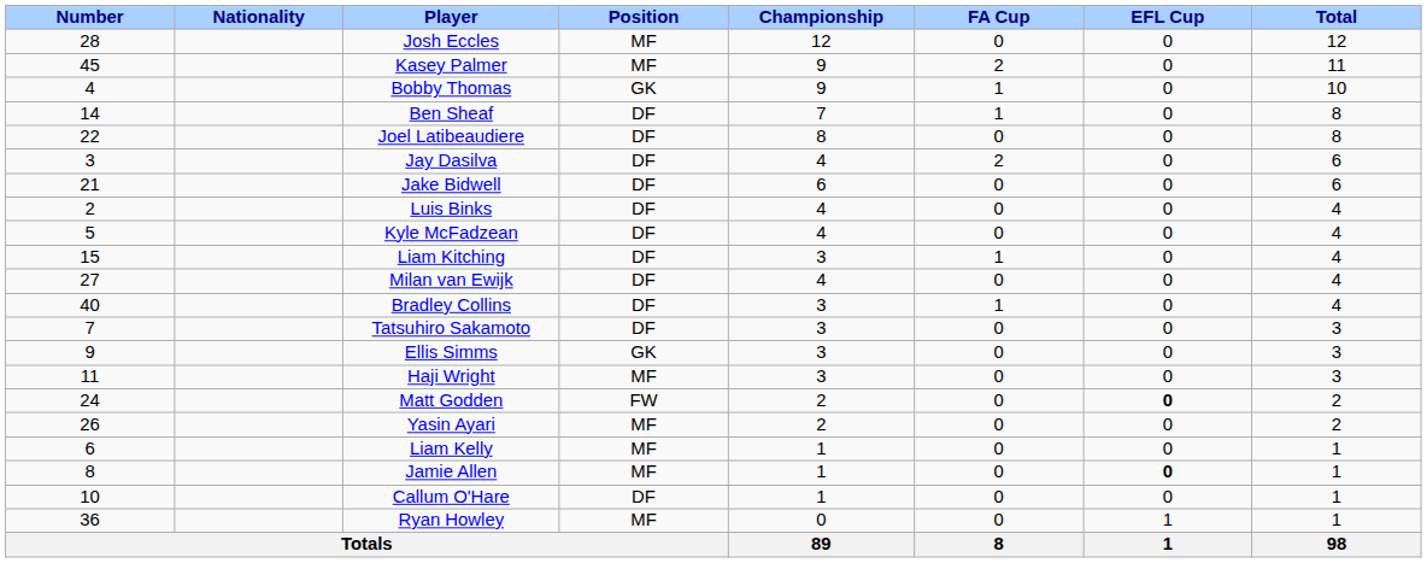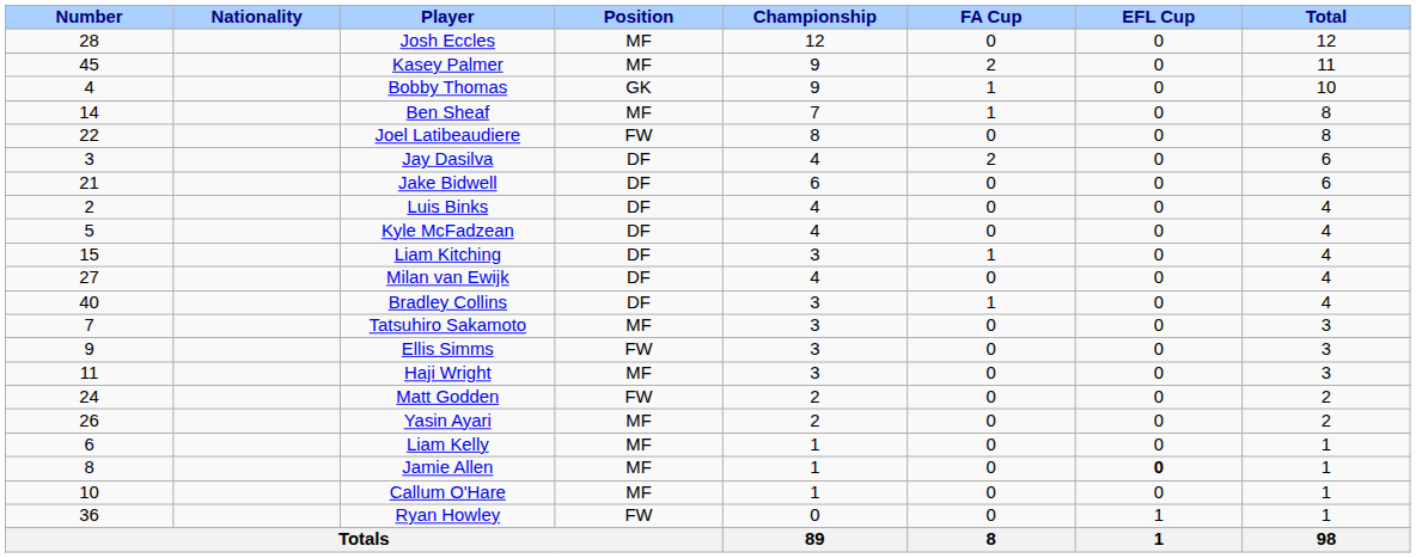Ben Sheaf | Position: DF -> MF
Joel Latibeaudiere | Position: DF -> FW
Tatsuhiro Sakamoto | Position: DF -> MF
Ellis Simms | Position: GK -> FW
Matt Godden | EFL Cup: bold -> normal
Callum O'Hare | Position: DF -> MF
Ryan Howley | Position: MF -> FW
